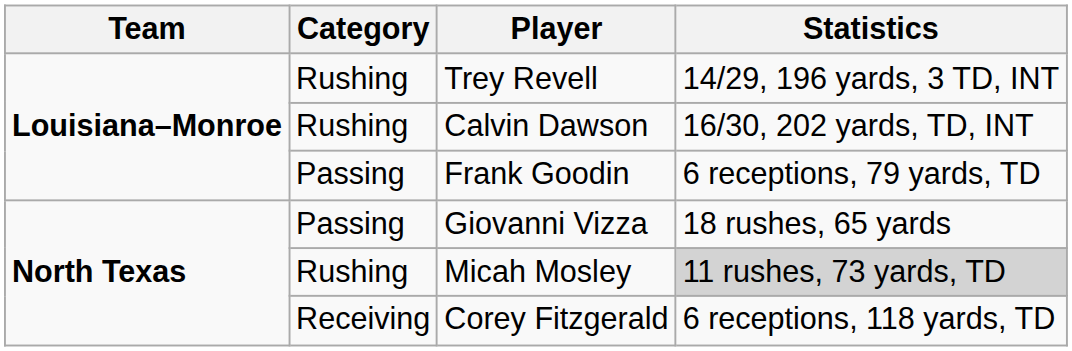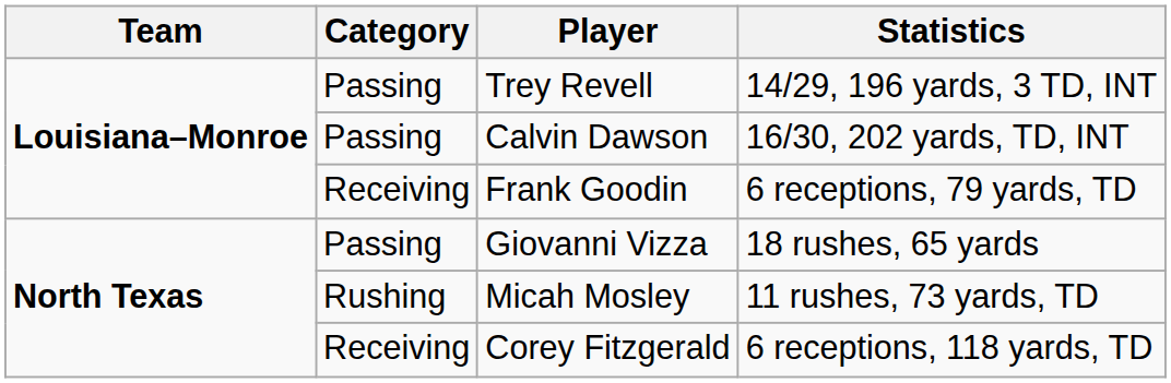Trey Revell | Category: Rushing -> Passing
Calvin Dawson | Category: Rushing -> Passing
Frank Goodin | Category: Passing -> Receiving
Micah Mosley | Statistics: lightgrey background -> no background
